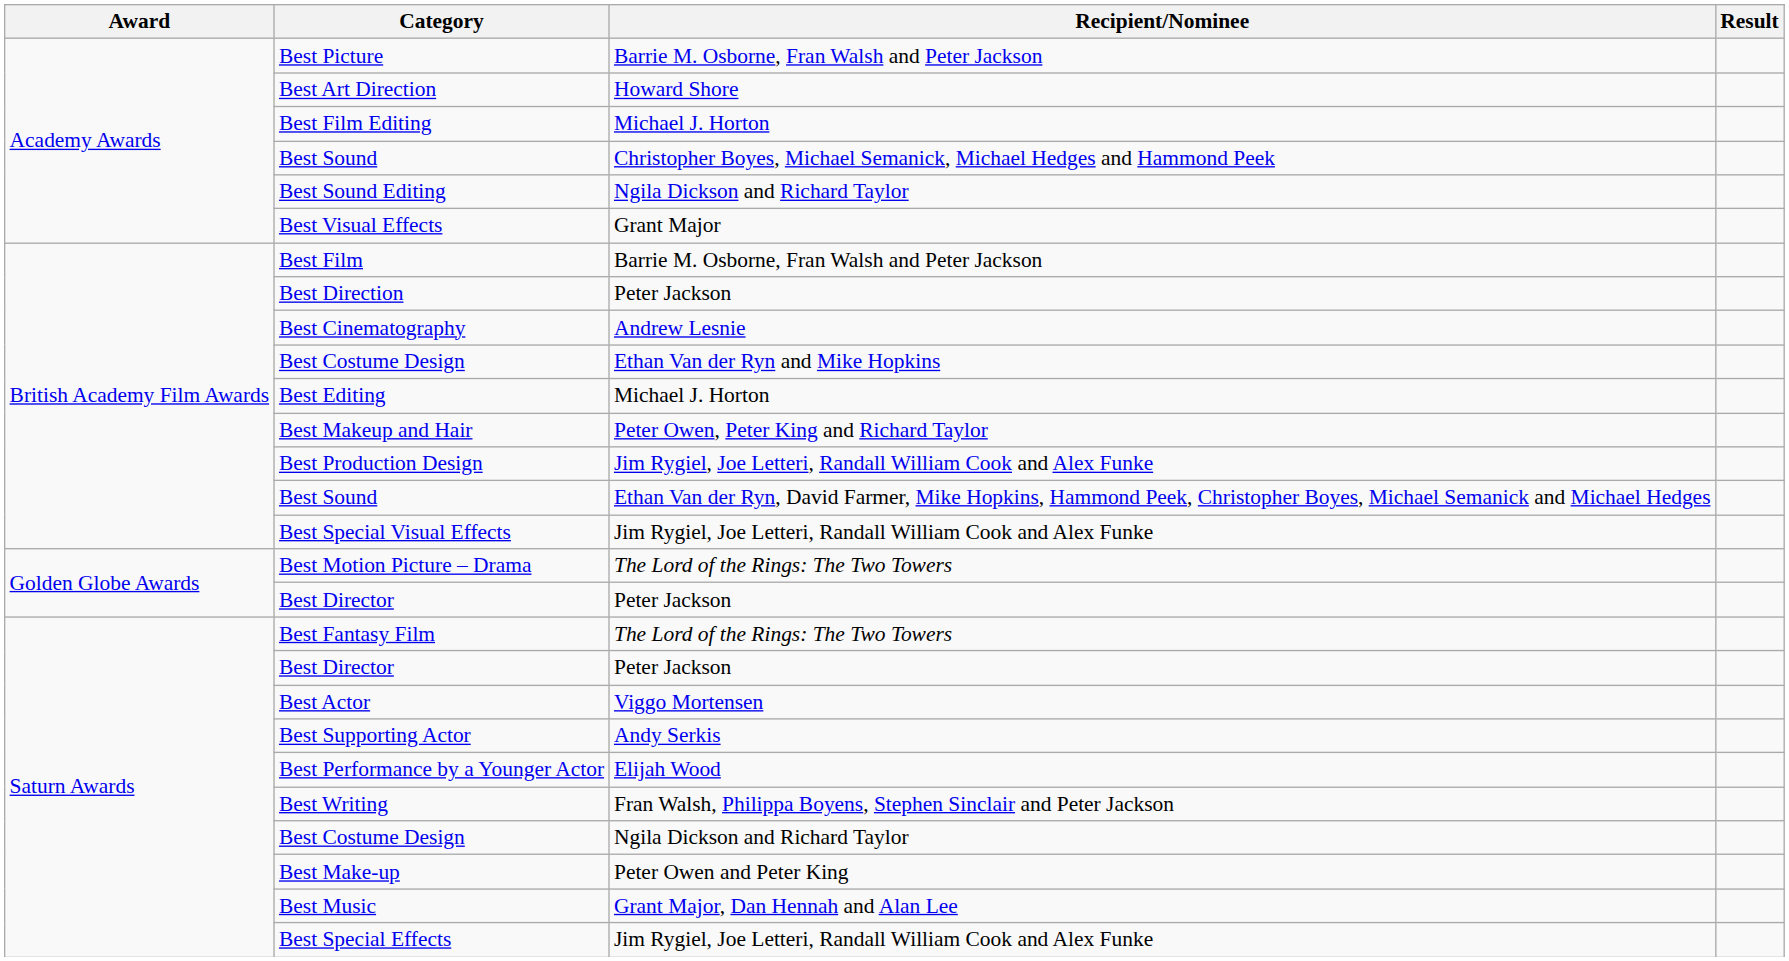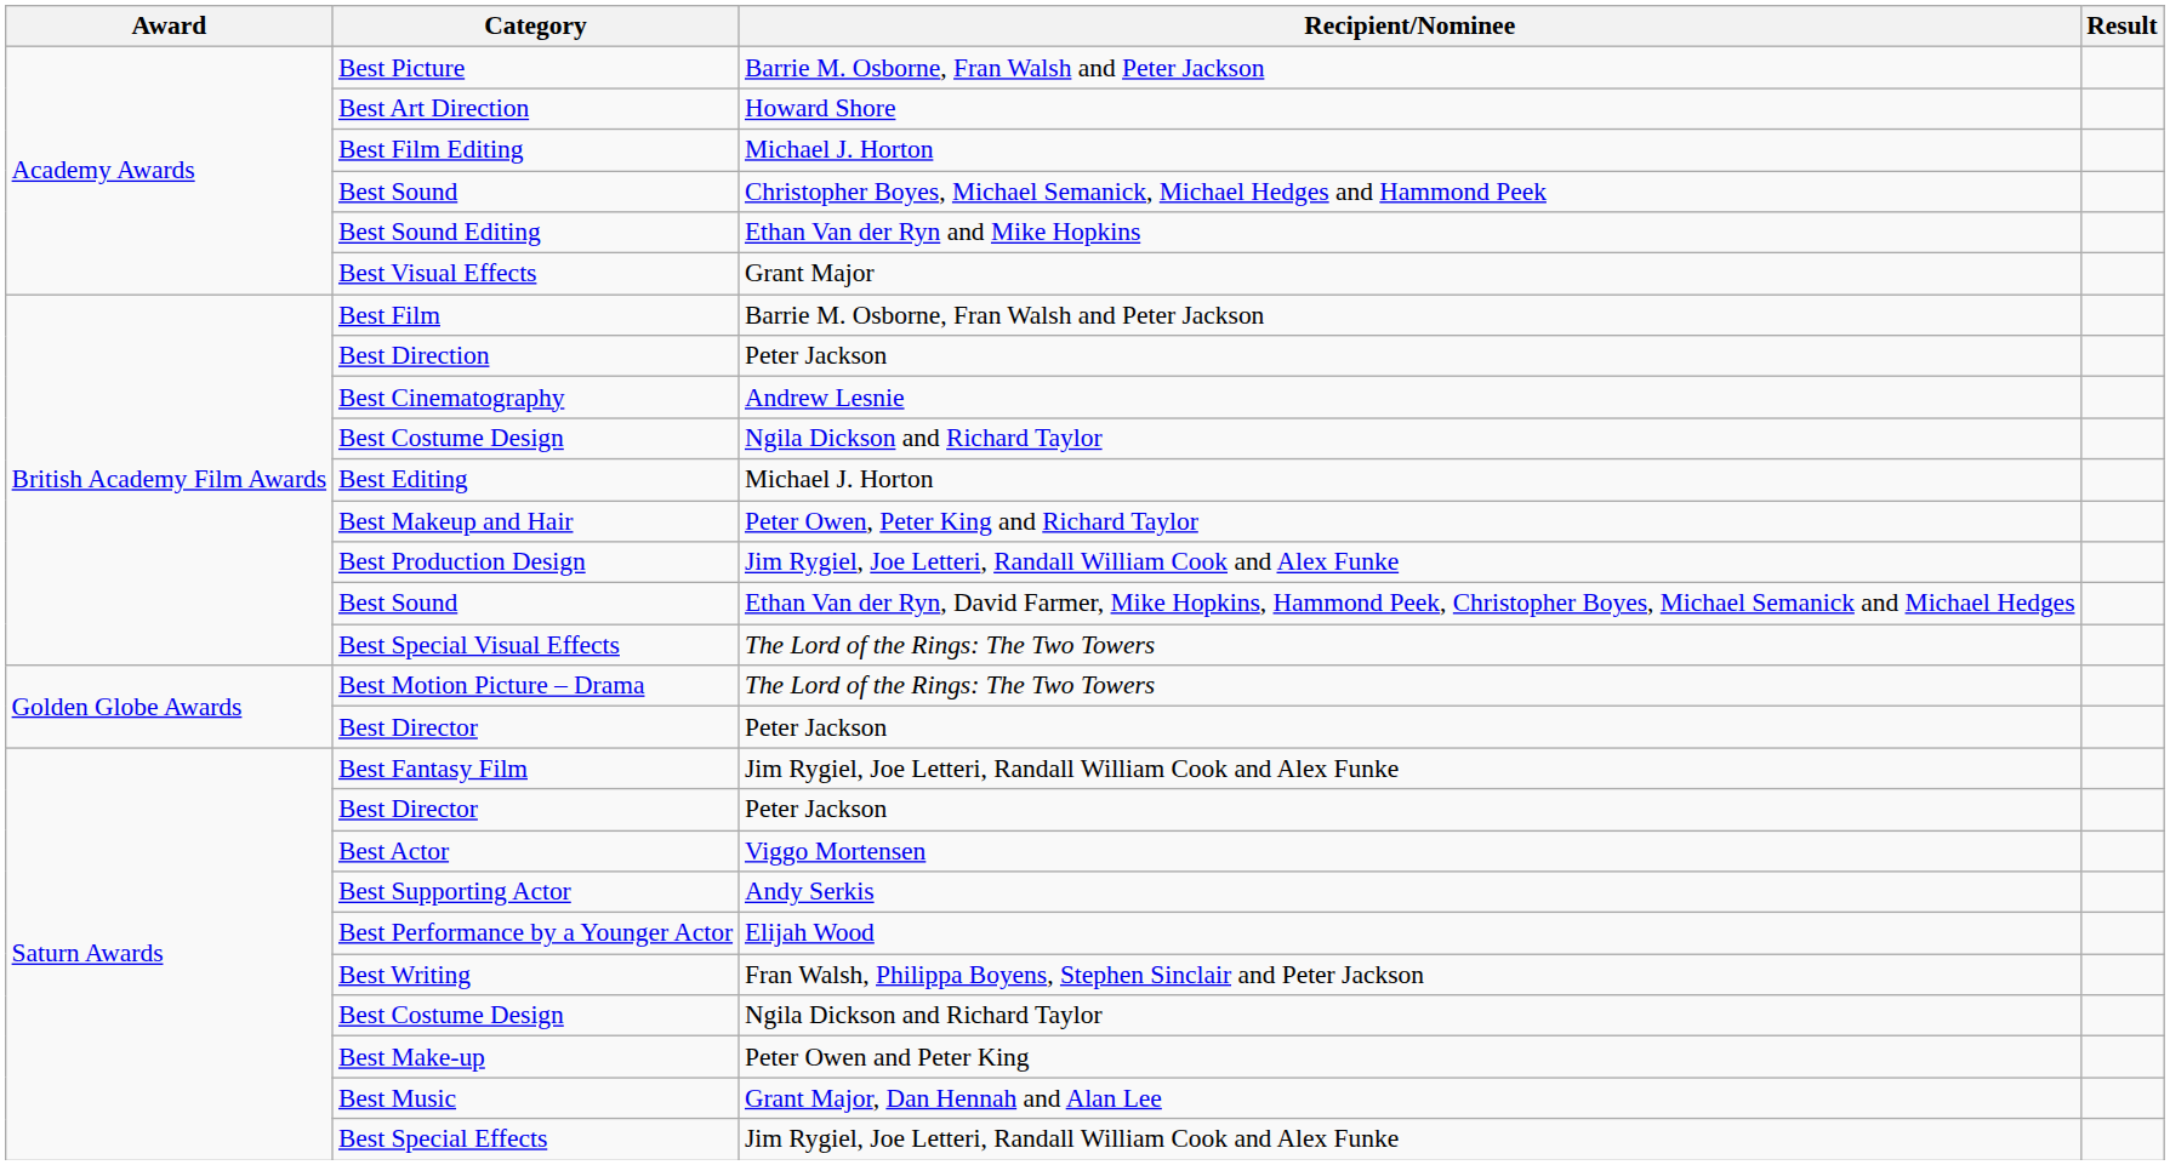Best Sound Editing | Recipient/Nominee: Ngila Dickson and Richard Taylor -> Ethan Van der Ryn and Mike Hopkins
British Academy Film Awards / Best Costume Design | Recipient/Nominee: Ethan Van der Ryn and Mike Hopkins -> Ngila Dickson and Richard Taylor
Best Special Visual Effects | Recipient/Nominee: Jim Rygiel, Joe Letteri, Randall William Cook and Alex Funke -> The Lord of the Rings: The Two Towers
Best Fantasy Film | Recipient/Nominee: The Lord of the Rings: The Two Towers -> Jim Rygiel, Joe Letteri, Randall William Cook and Alex Funke
